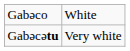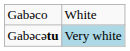Gabəcətu | column 2: no background -> lightblue background
